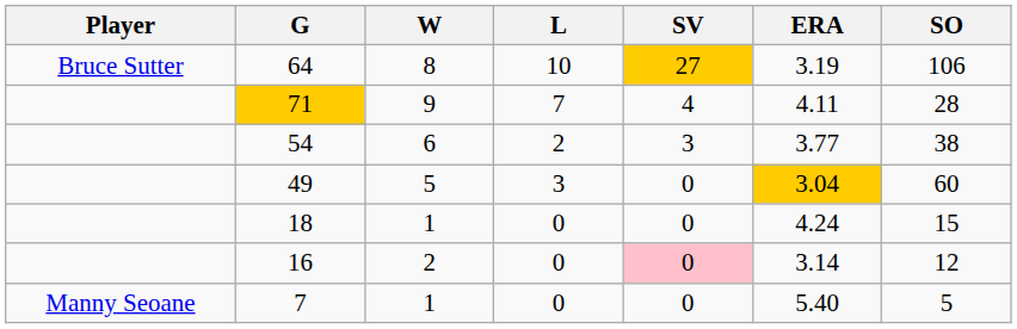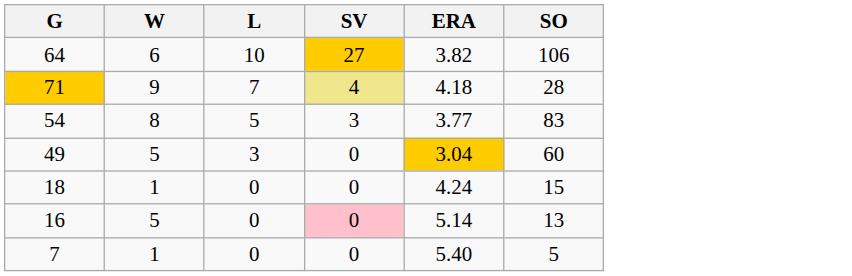- column: Player | Bruce Sutter | Manny Seoane
64 | W: 8 -> 6
64 | ERA: 3.19 -> 3.82
71 | SV: no background -> khaki background
71 | ERA: 4.11 -> 4.18
54 | W: 6 -> 8
54 | L: 2 -> 5
54 | SO: 38 -> 83
16 | W: 2 -> 5
16 | ERA: 3.14 -> 5.14
16 | SO: 12 -> 13
